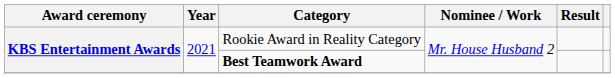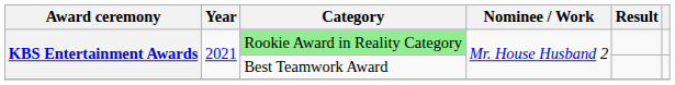Rookie Award in Reality Category | Category: no background -> lightgreen background
Best Teamwork Award | Category: bold -> normal
